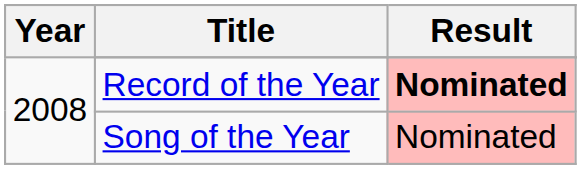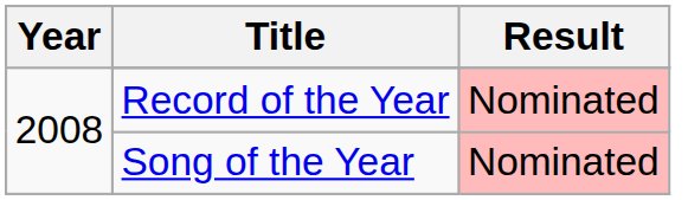Record of the Year | Result: bold -> normal
